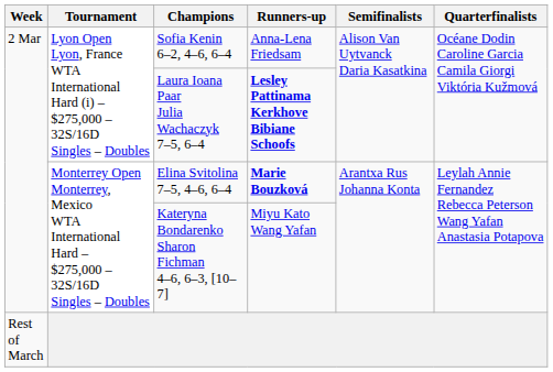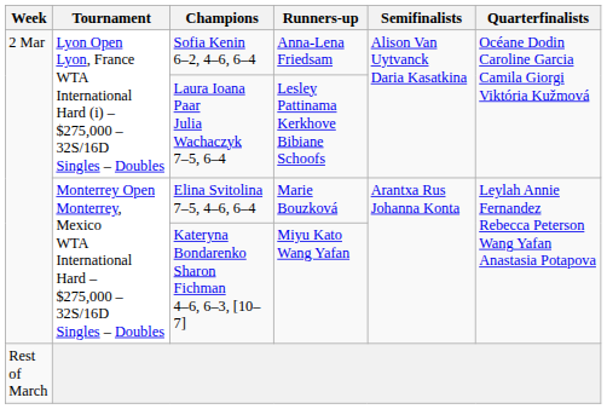Laura Ioana Paar Julia Wachaczyk 7–5, 6–4 | Runners-up: bold -> normal
Elina Svitolina 7–5, 4–6, 6–4 | Runners-up: bold -> normal
